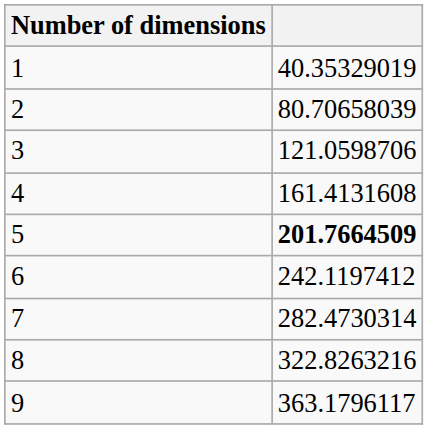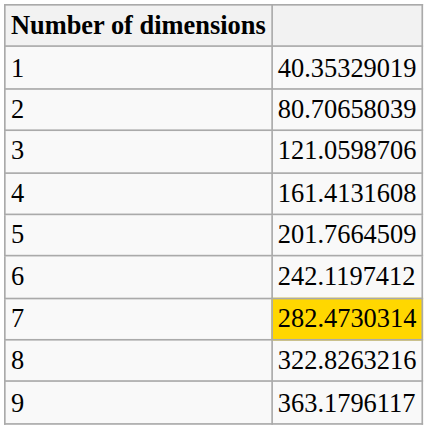5 | column 2: bold -> normal
7 | column 2: no background -> gold background
